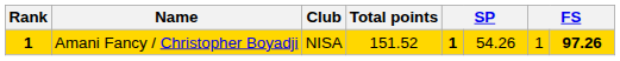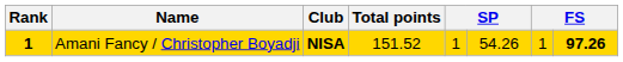Amani Fancy / Christopher Boyadji | Club: normal -> bold
Amani Fancy / Christopher Boyadji | column 5: bold -> normal
